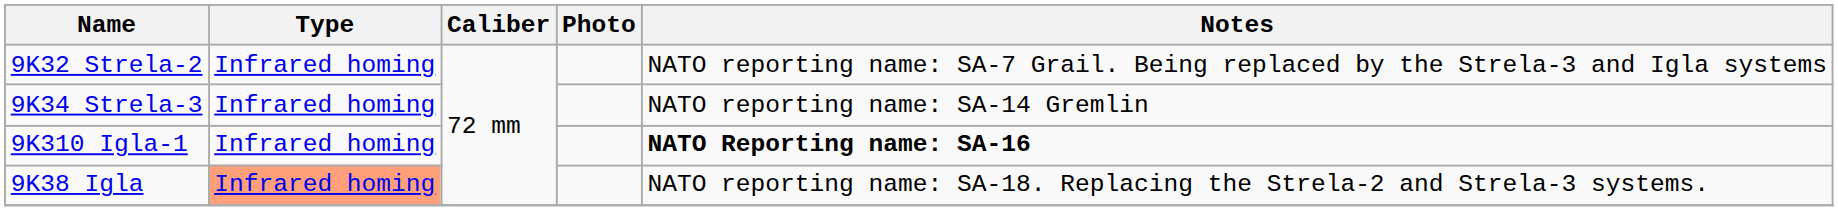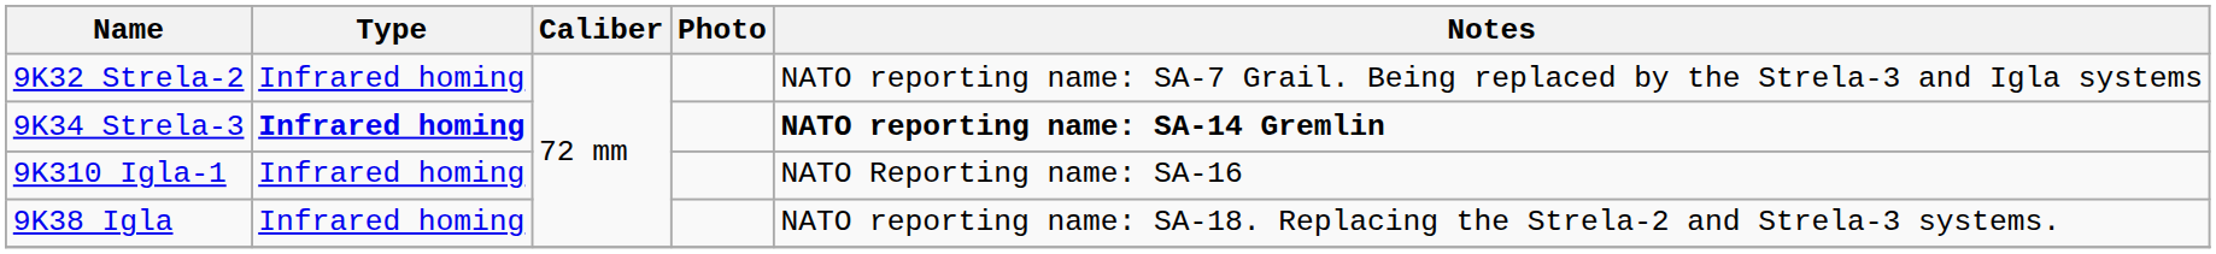9K34 Strela-3 | Type: normal -> bold
9K34 Strela-3 | Notes: normal -> bold
9K310 Igla-1 | Notes: bold -> normal
9K38 Igla | Type: lightsalmon background -> no background
